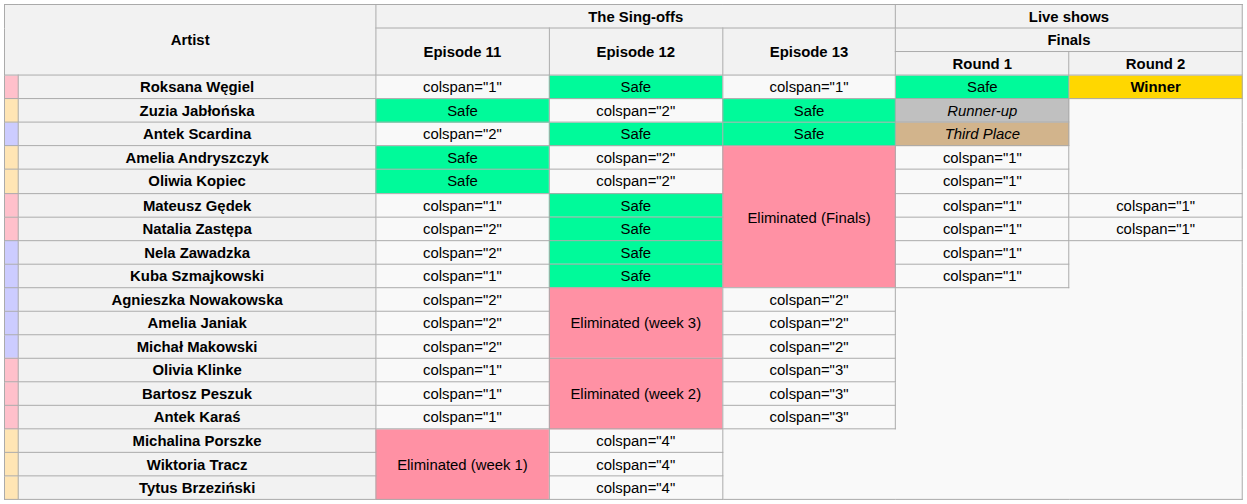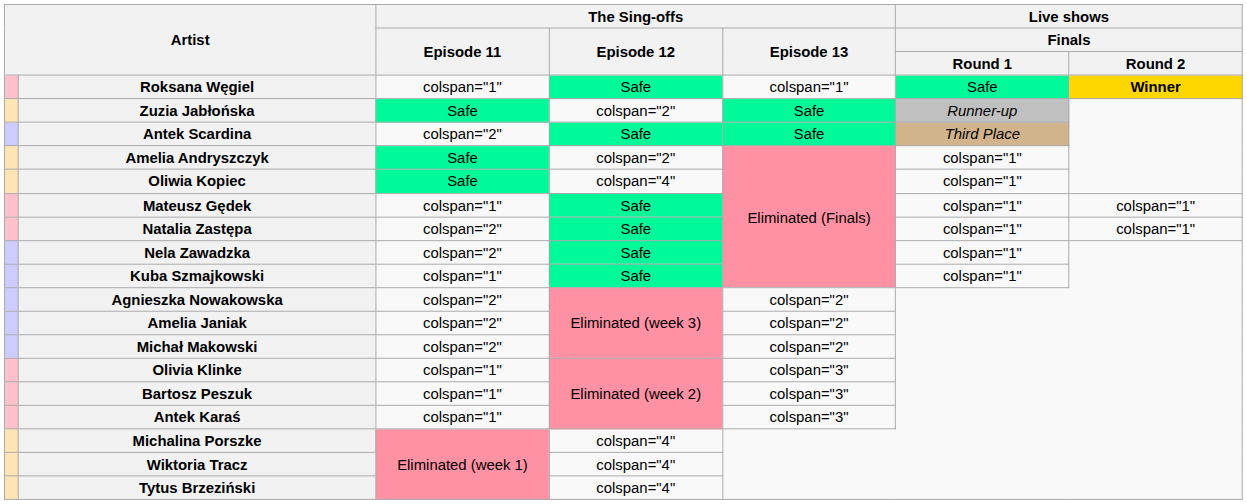Oliwia Kopiec | The Sing-offs / Episode 12: colspan="2" -> colspan="4"
